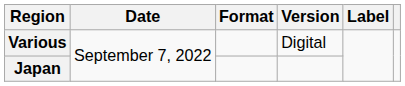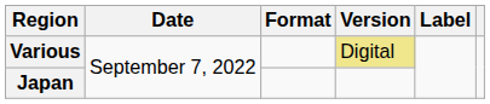Various | Version: no background -> khaki background
